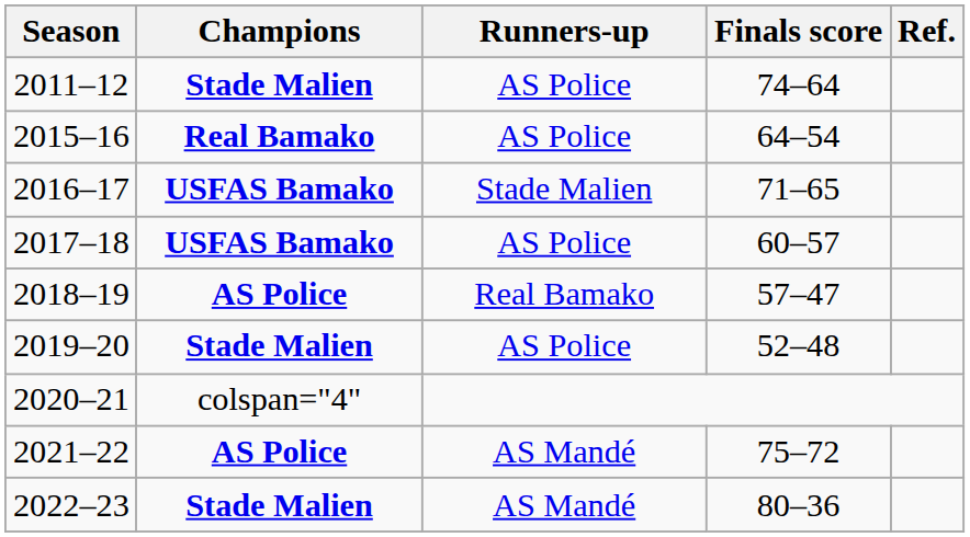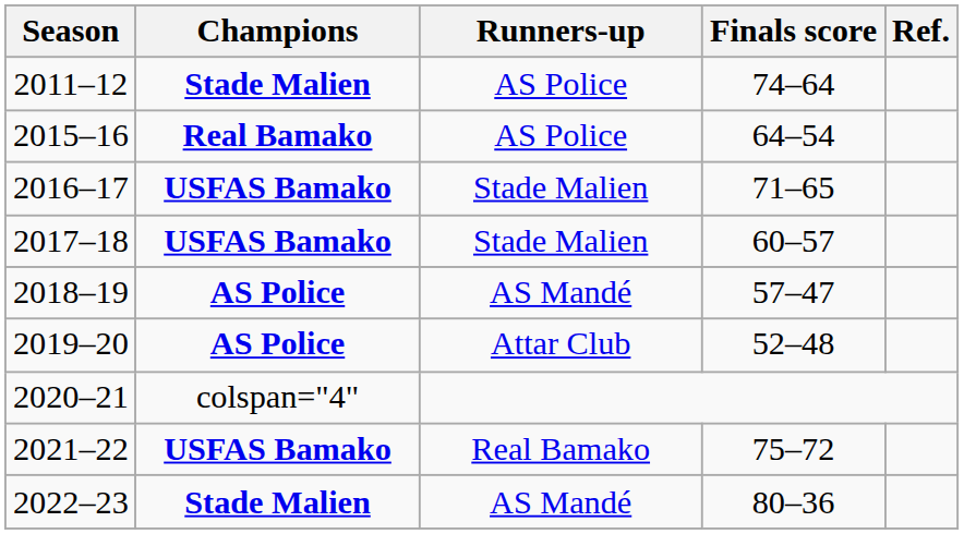2017–18 | Runners-up: AS Police -> Stade Malien
2018–19 | Runners-up: Real Bamako -> AS Mandé
2019–20 | Champions: Stade Malien -> AS Police
2019–20 | Runners-up: AS Police -> Attar Club
2021–22 | Champions: AS Police -> USFAS Bamako
2021–22 | Runners-up: AS Mandé -> Real Bamako
